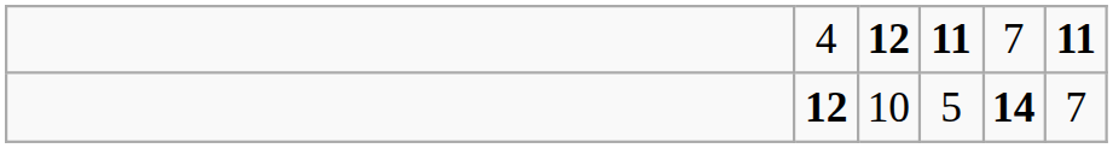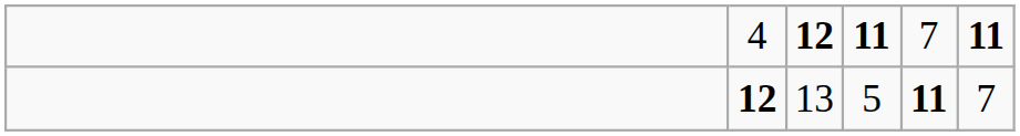row 2 | column 3: 10 -> 13
row 2 | column 5: 14 -> 11
